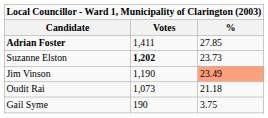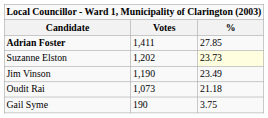Suzanne Elston | Votes: bold -> normal
Suzanne Elston | %: no background -> lightyellow background
Jim Vinson | %: lightsalmon background -> no background
